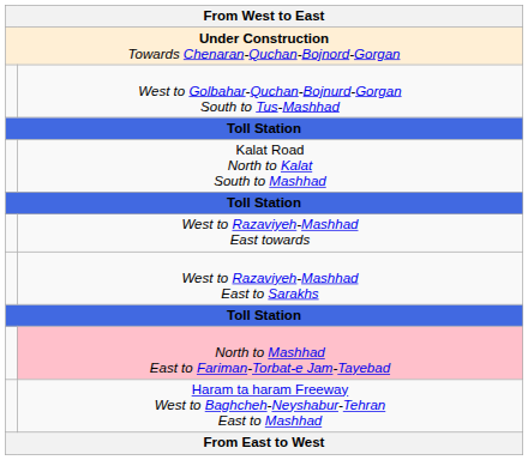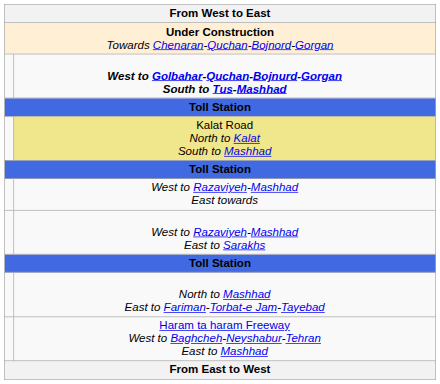West to Golbahar-Quchan-Bojnurd-Gorgan South to Tus-Mashhad | column 2: normal -> bold
Kalat Road North to Kalat South to Mashhad | column 2: no background -> khaki background
North to Mashhad East to Fariman-Torbat-e Jam-Tayebad | column 2: pink background -> no background
